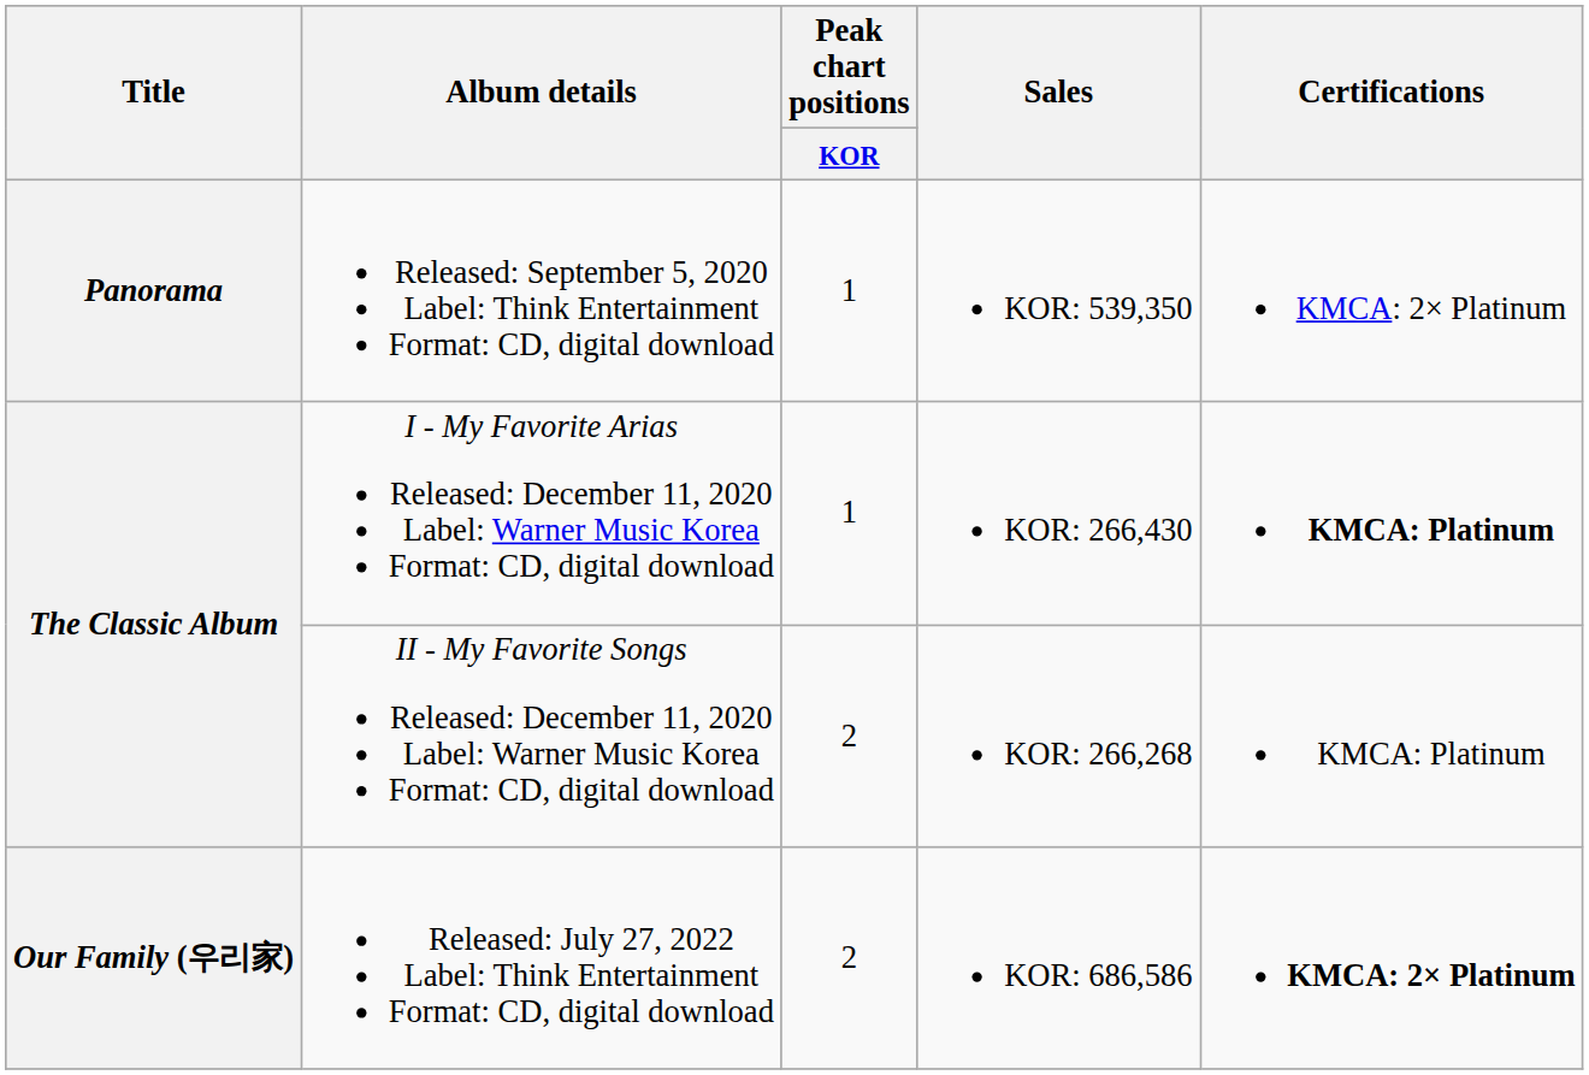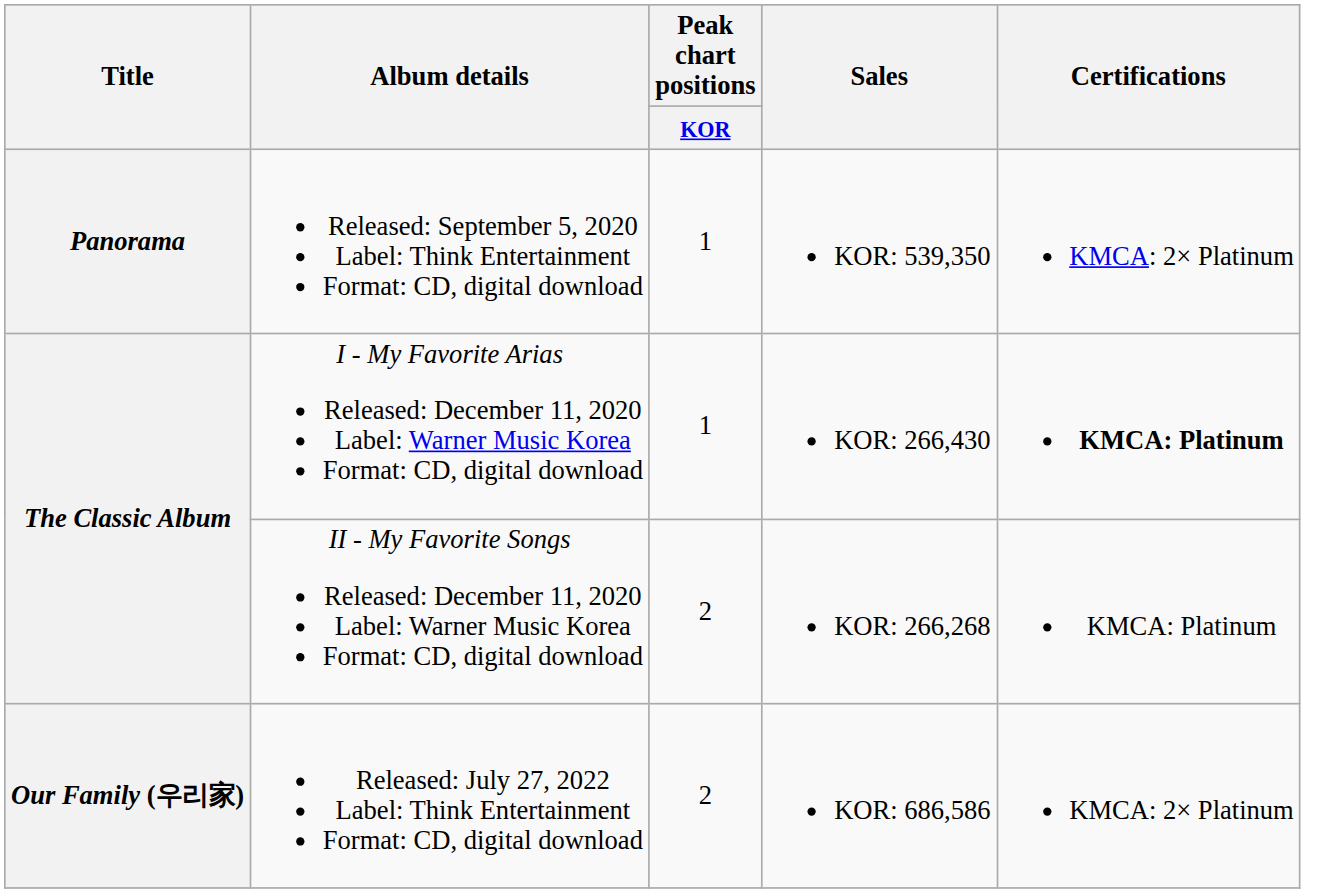row 6 | Certifications: bold -> normal
